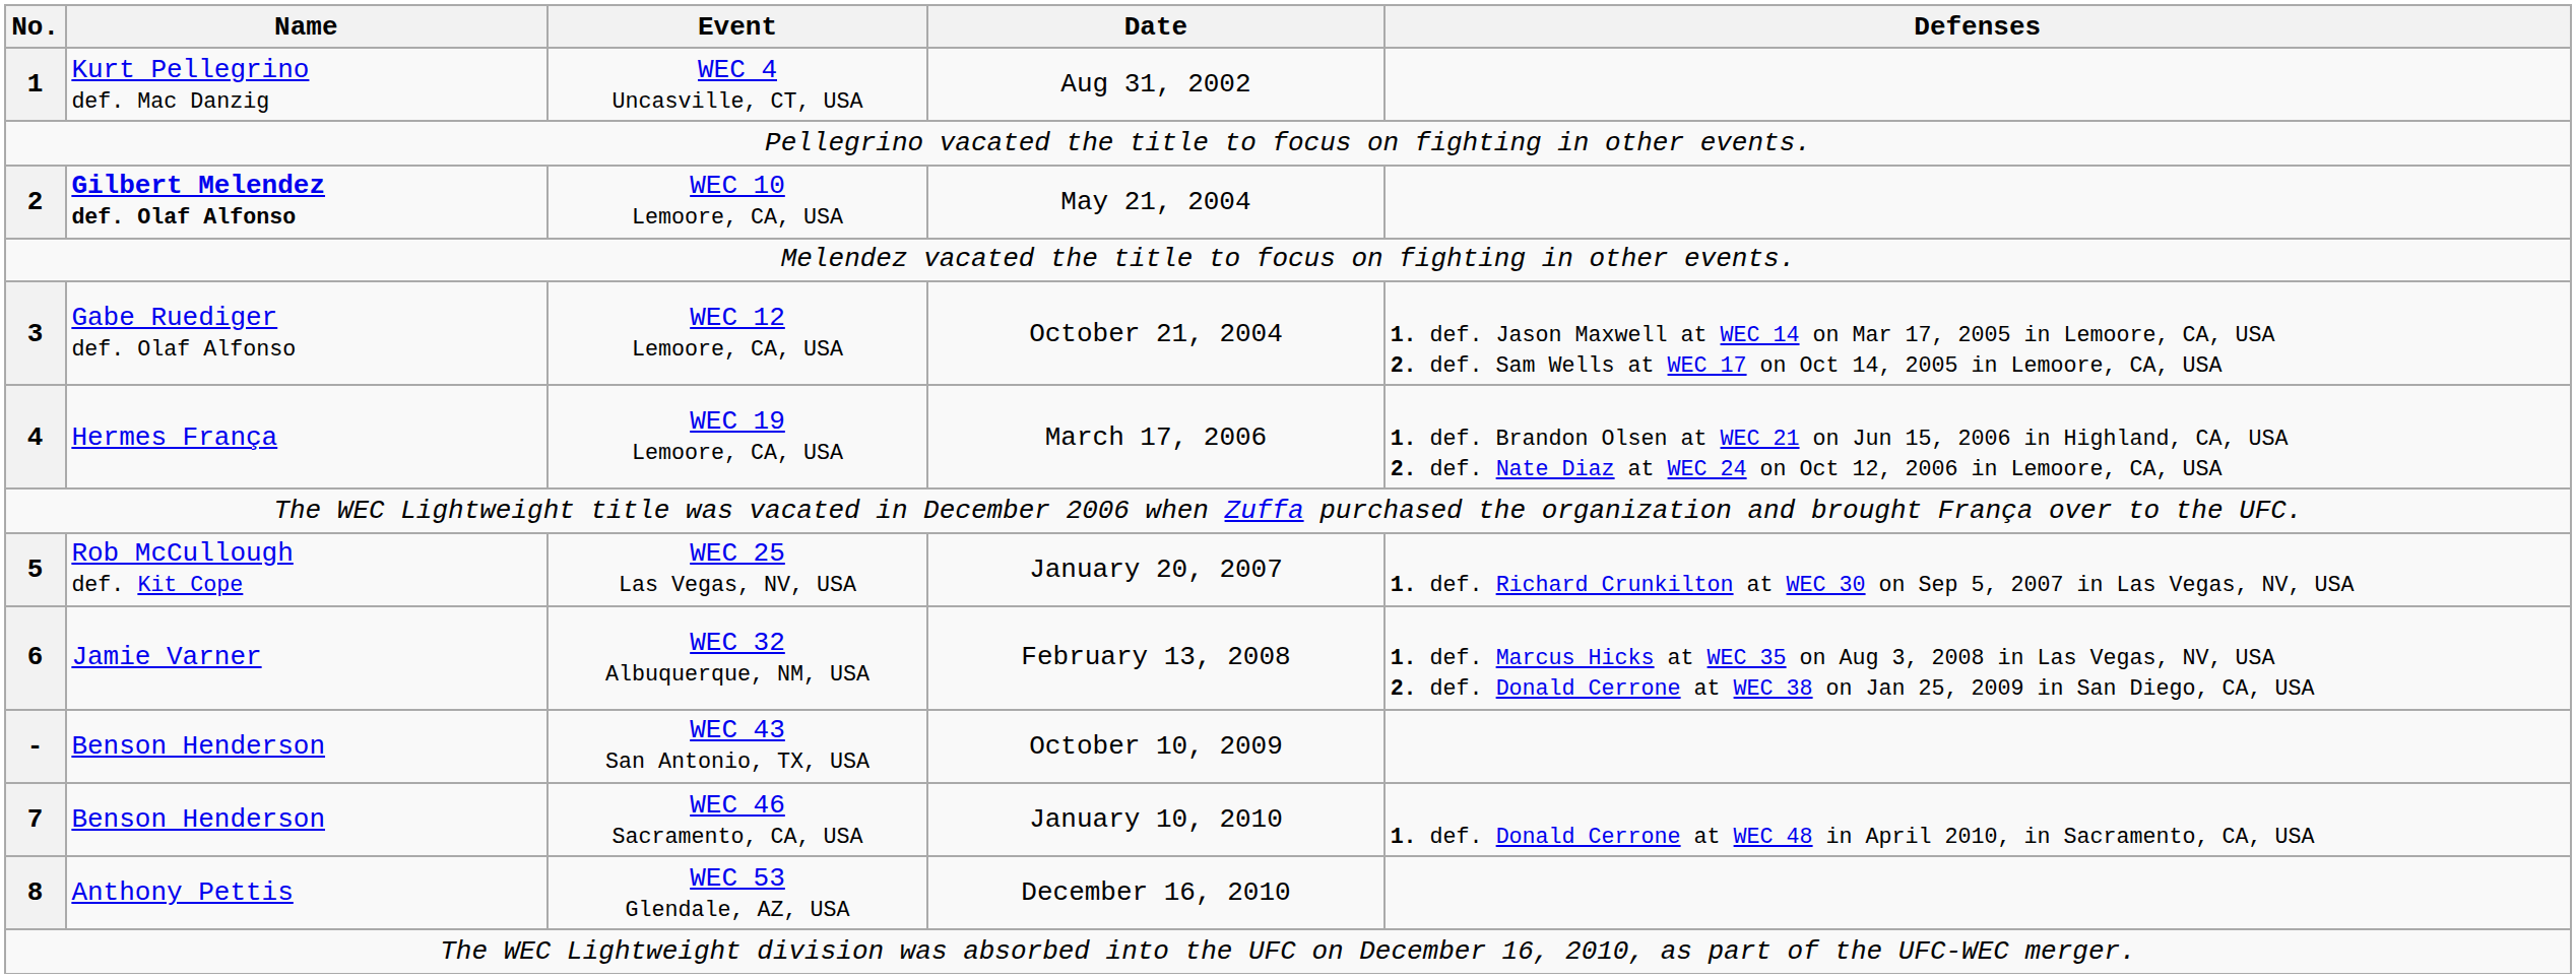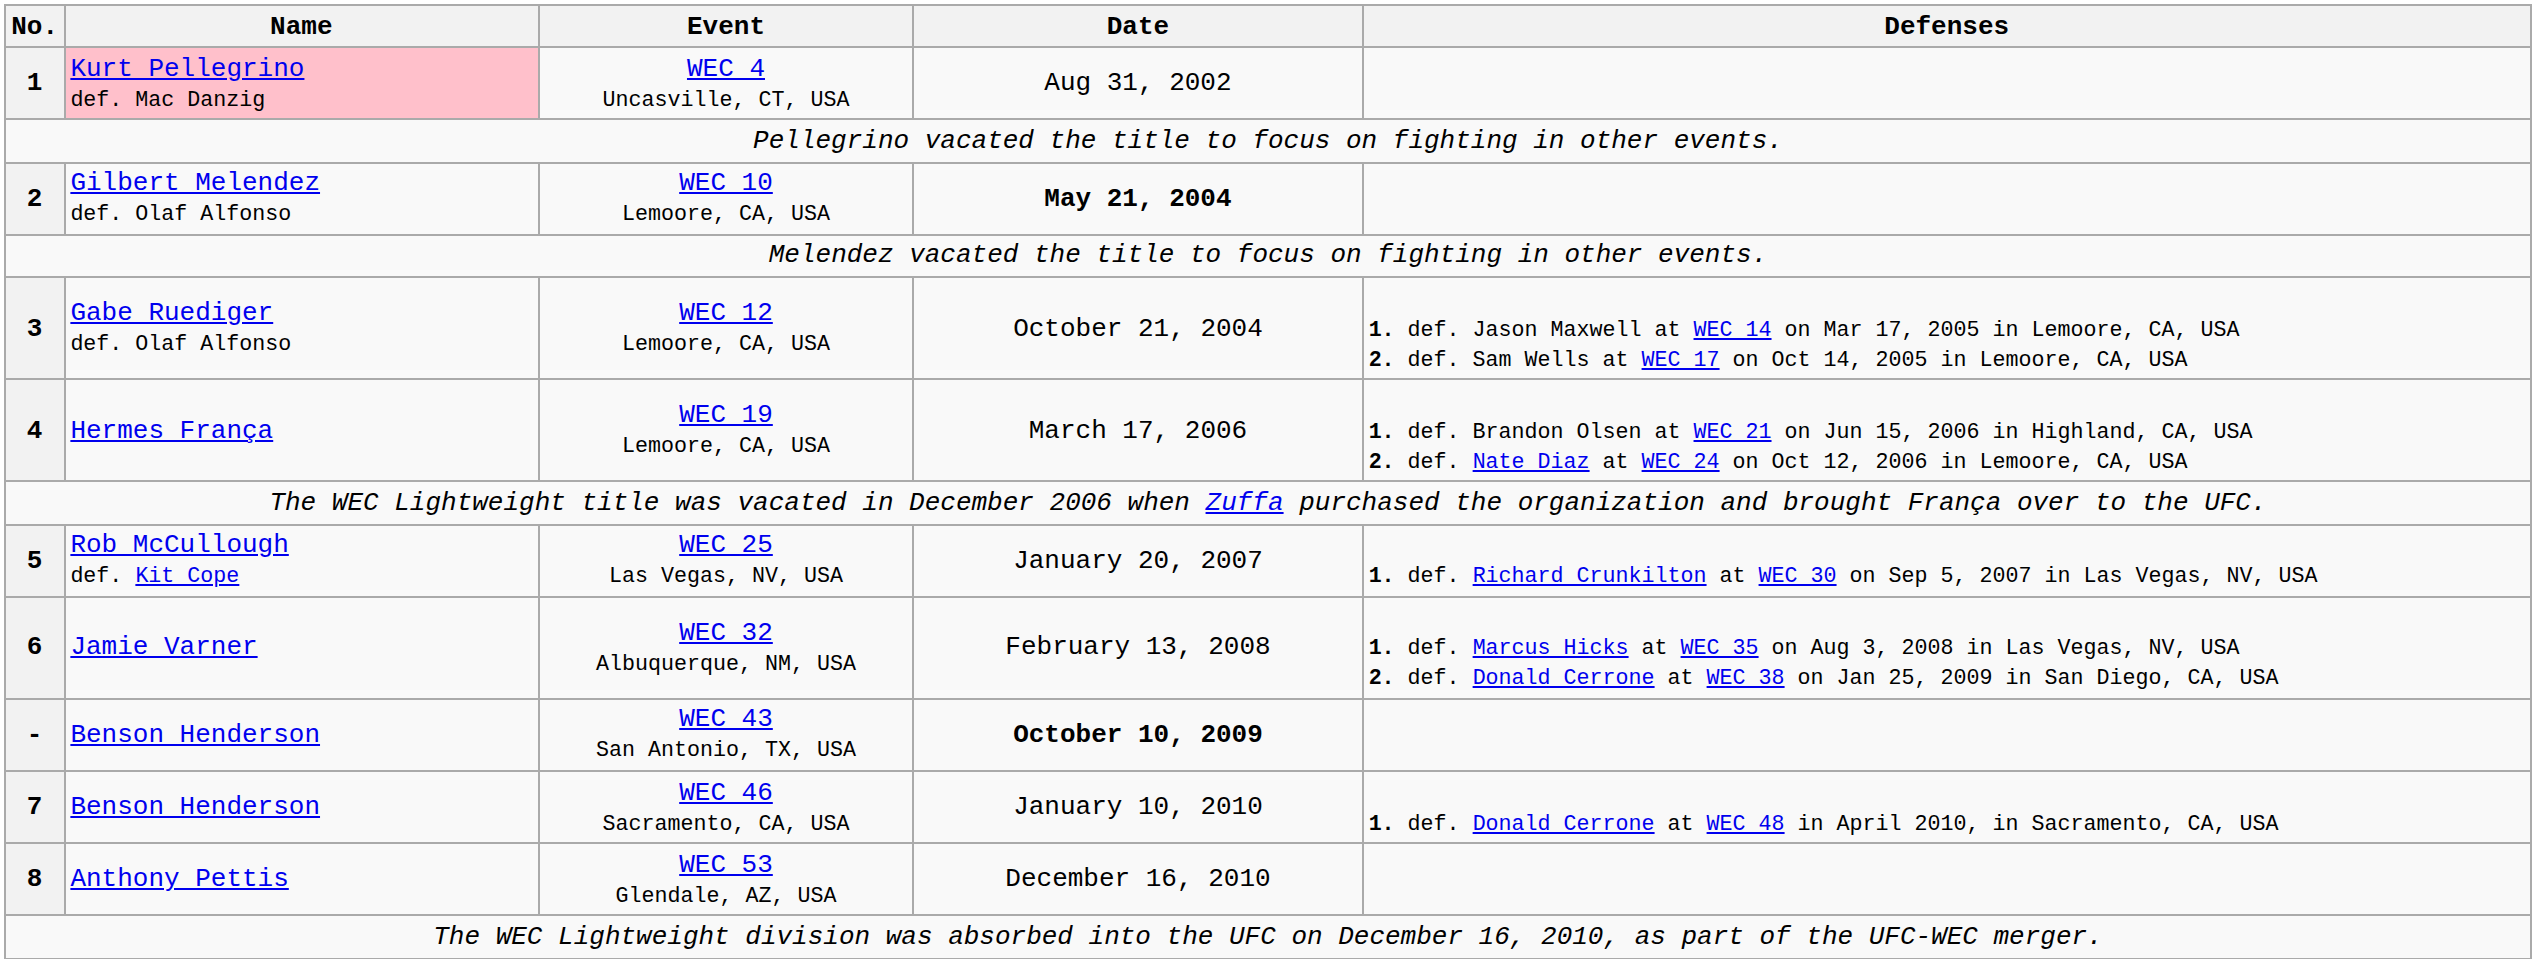WEC 4 Uncasville, CT, USA | Name: no background -> pink background
WEC 10 Lemoore, CA, USA | Name: bold -> normal
WEC 10 Lemoore, CA, USA | Date: normal -> bold
WEC 43 San Antonio, TX, USA | Date: normal -> bold
